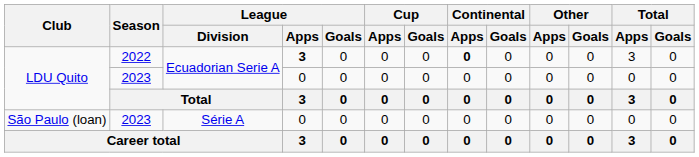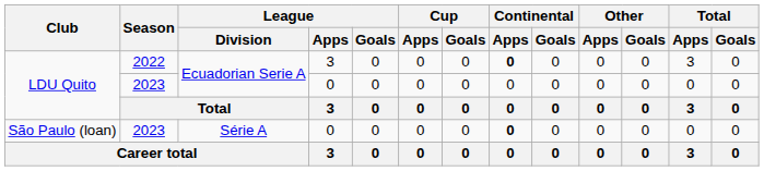LDU Quito / 2022 | League / Apps: bold -> normal
São Paulo (loan) | Continental / Apps: normal -> bold
